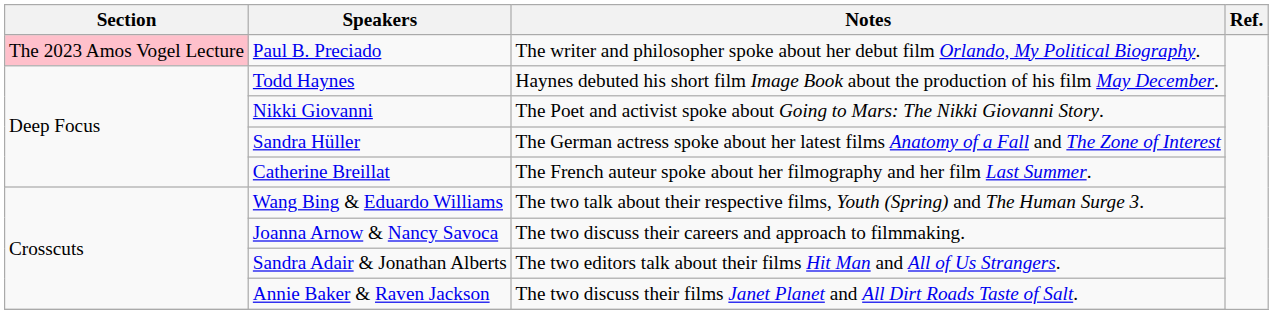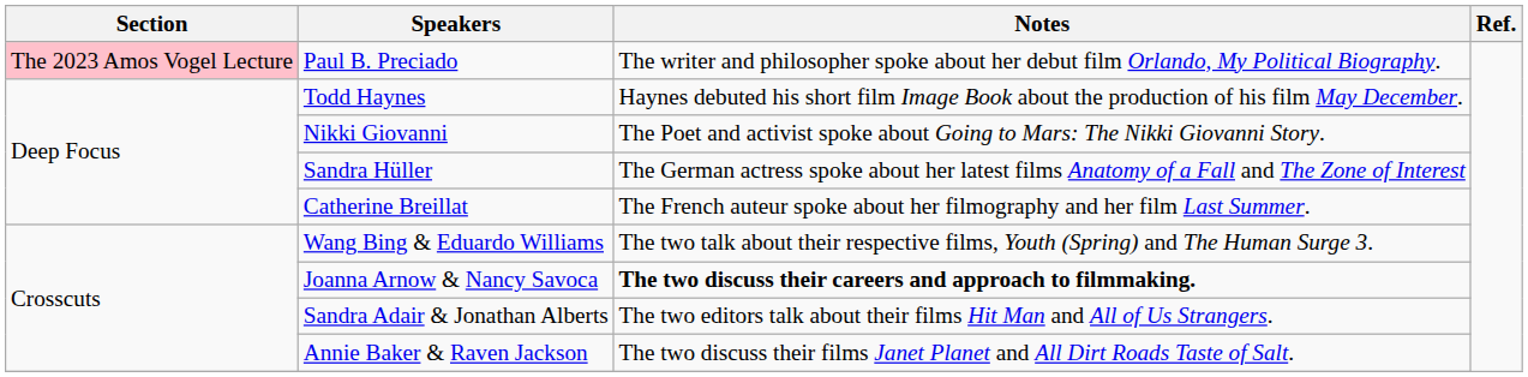Joanna Arnow & Nancy Savoca | Notes: normal -> bold
